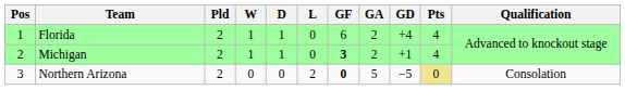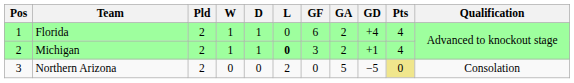Michigan | L: normal -> bold
Michigan | GF: bold -> normal
Northern Arizona | GF: bold -> normal
